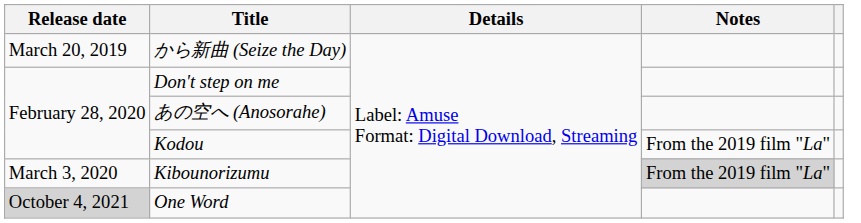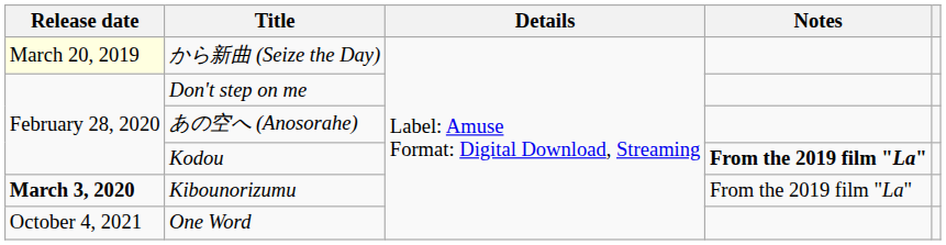から新曲 (Seize the Day) | Release date: no background -> lightyellow background
Kodou | Notes: normal -> bold
Kibounorizumu | Release date: normal -> bold
Kibounorizumu | Notes: lightgrey background -> no background
One Word | Release date: lightgrey background -> no background
